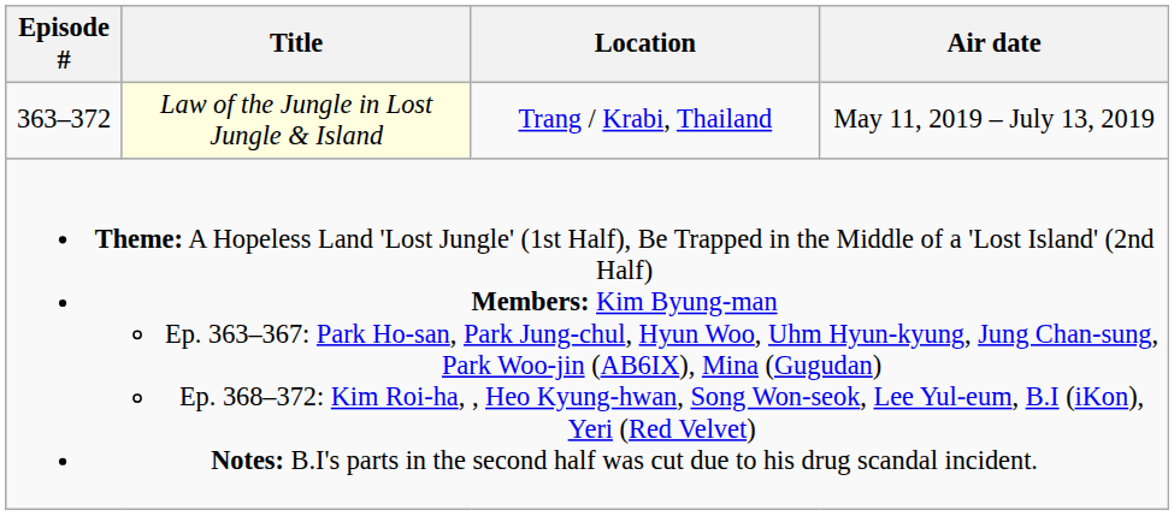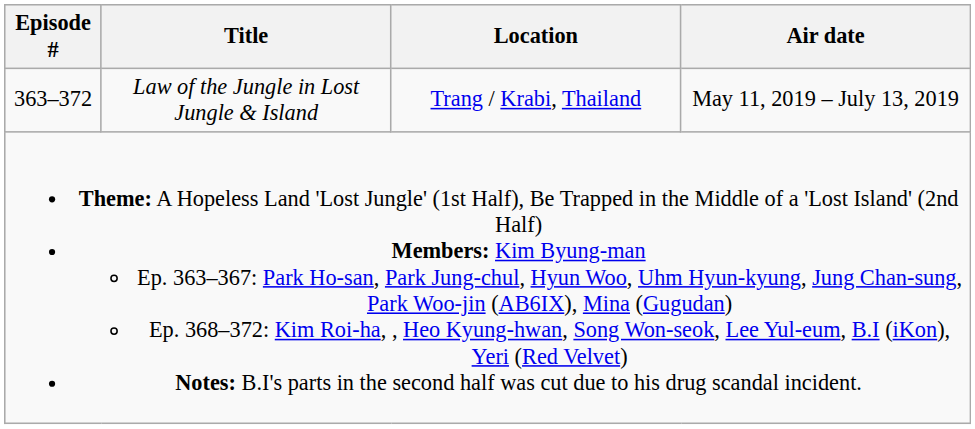363–372 | Title: lightyellow background -> no background
